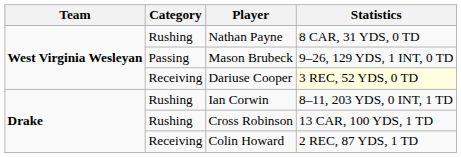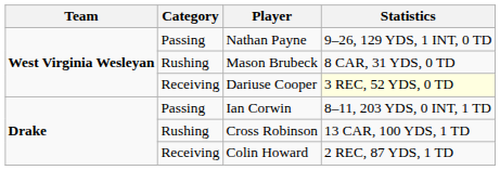Nathan Payne | Category: Rushing -> Passing
Nathan Payne | Statistics: 8 CAR, 31 YDS, 0 TD -> 9–26, 129 YDS, 1 INT, 0 TD
Mason Brubeck | Category: Passing -> Rushing
Mason Brubeck | Statistics: 9–26, 129 YDS, 1 INT, 0 TD -> 8 CAR, 31 YDS, 0 TD
Ian Corwin | Category: Rushing -> Passing
